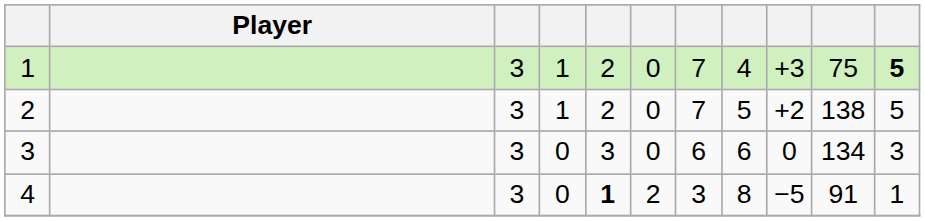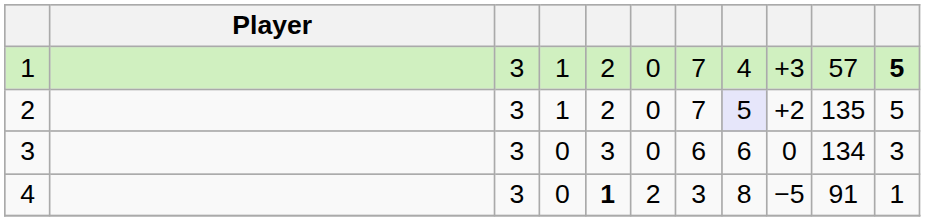row 2 | column 10: 75 -> 57
row 3 | column 8: no background -> lavender background
row 3 | column 10: 138 -> 135
